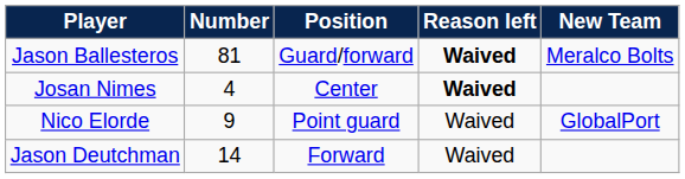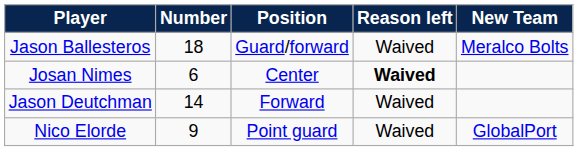Jason Ballesteros | Number: 81 -> 18
Jason Ballesteros | Reason left: bold -> normal
Josan Nimes | Number: 4 -> 6
rows swapped: Jason Deutchman <-> Nico Elorde
